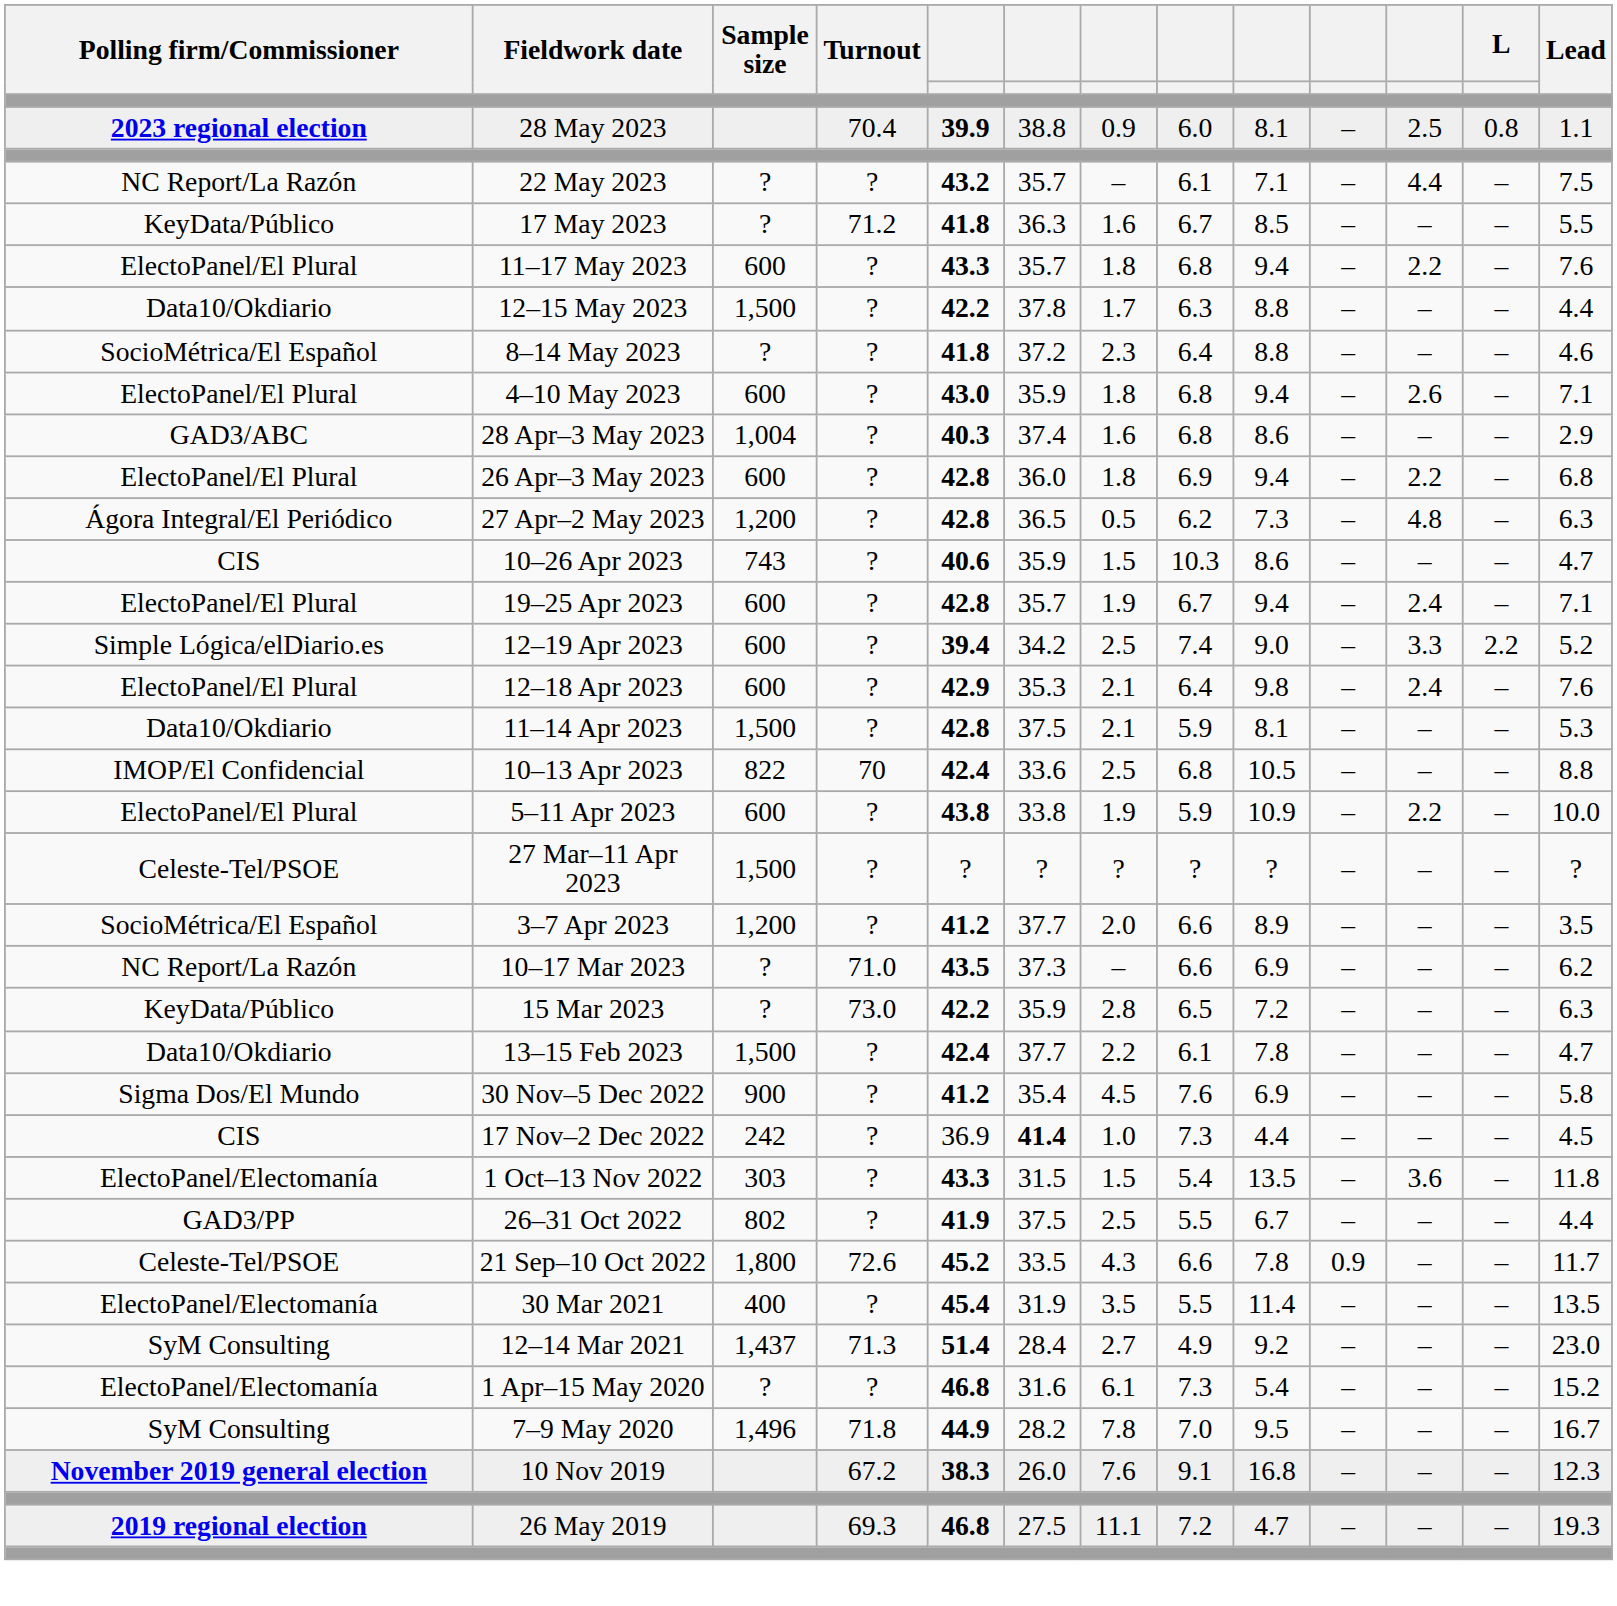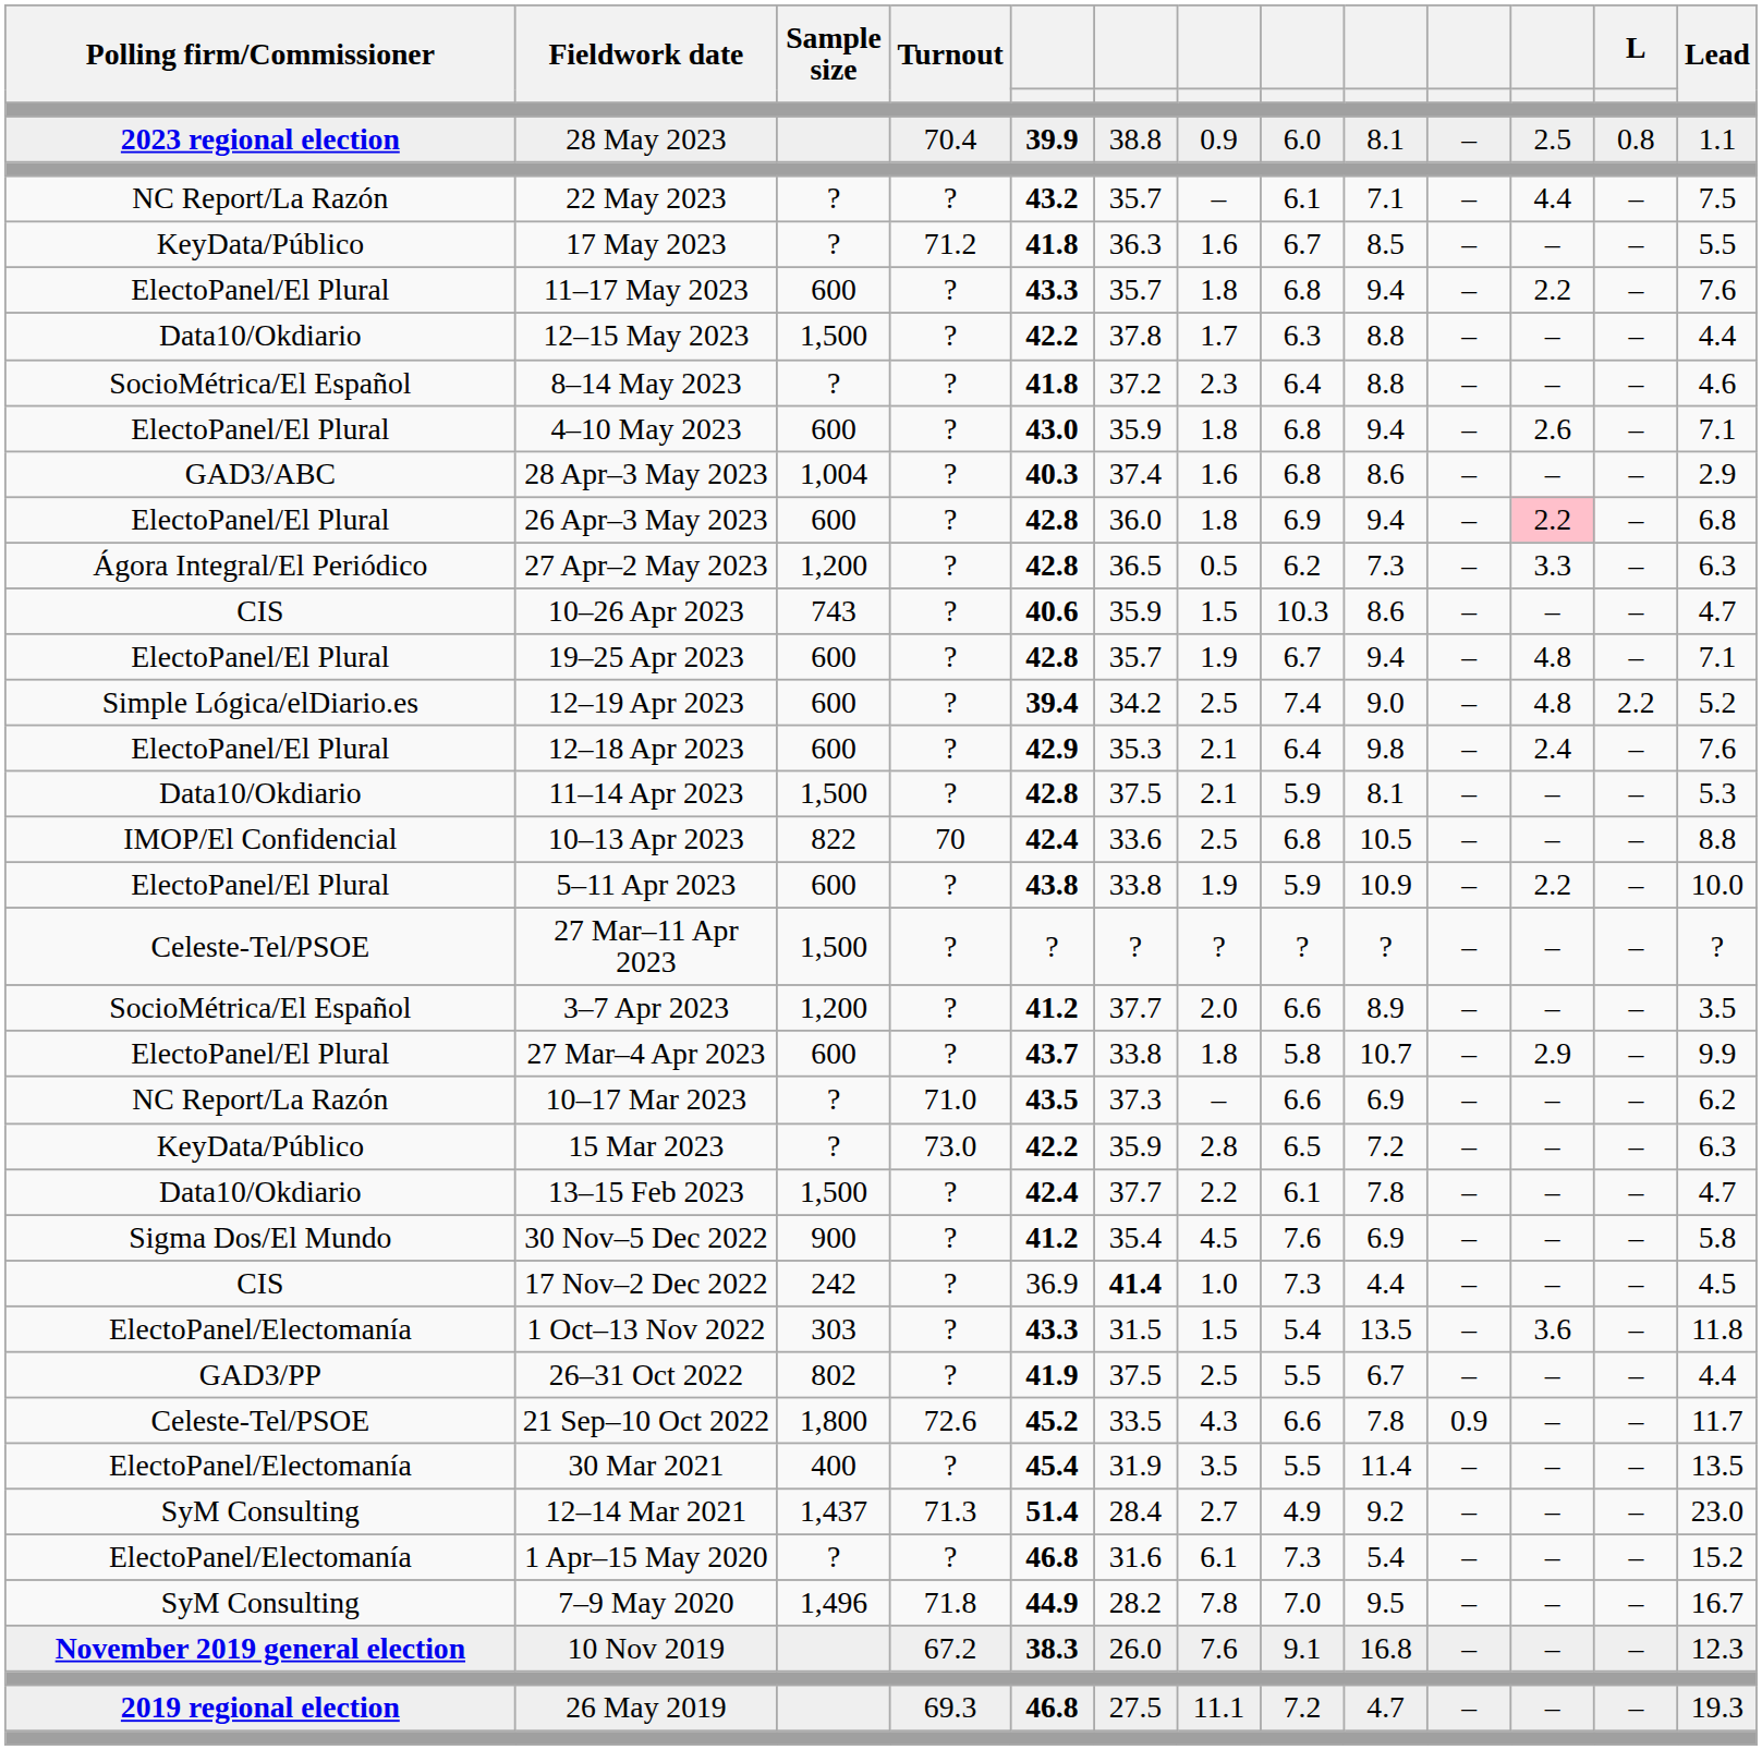26 Apr–3 May 2023 | column 11: no background -> pink background
27 Apr–2 May 2023 | column 11: 4.8 -> 3.3
19–25 Apr 2023 | column 11: 2.4 -> 4.8
12–19 Apr 2023 | column 11: 3.3 -> 4.8
+ row: ElectoPanel/El Plural | 27 Mar–4 Apr 2023 | 600 | ? | 43.7 | 33.8 | 1.8 | 5.8 | 10.7 | – | 2.9 | – | 9.9
